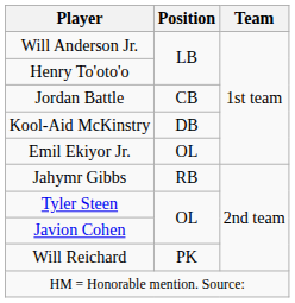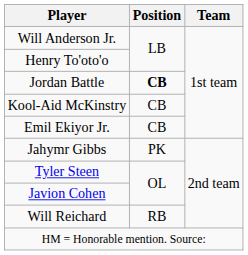Jordan Battle | Position: normal -> bold
Kool-Aid McKinstry | Position: DB -> CB
Emil Ekiyor Jr. | Position: OL -> CB
Jahymr Gibbs | Position: RB -> PK
Will Reichard | Position: PK -> RB
